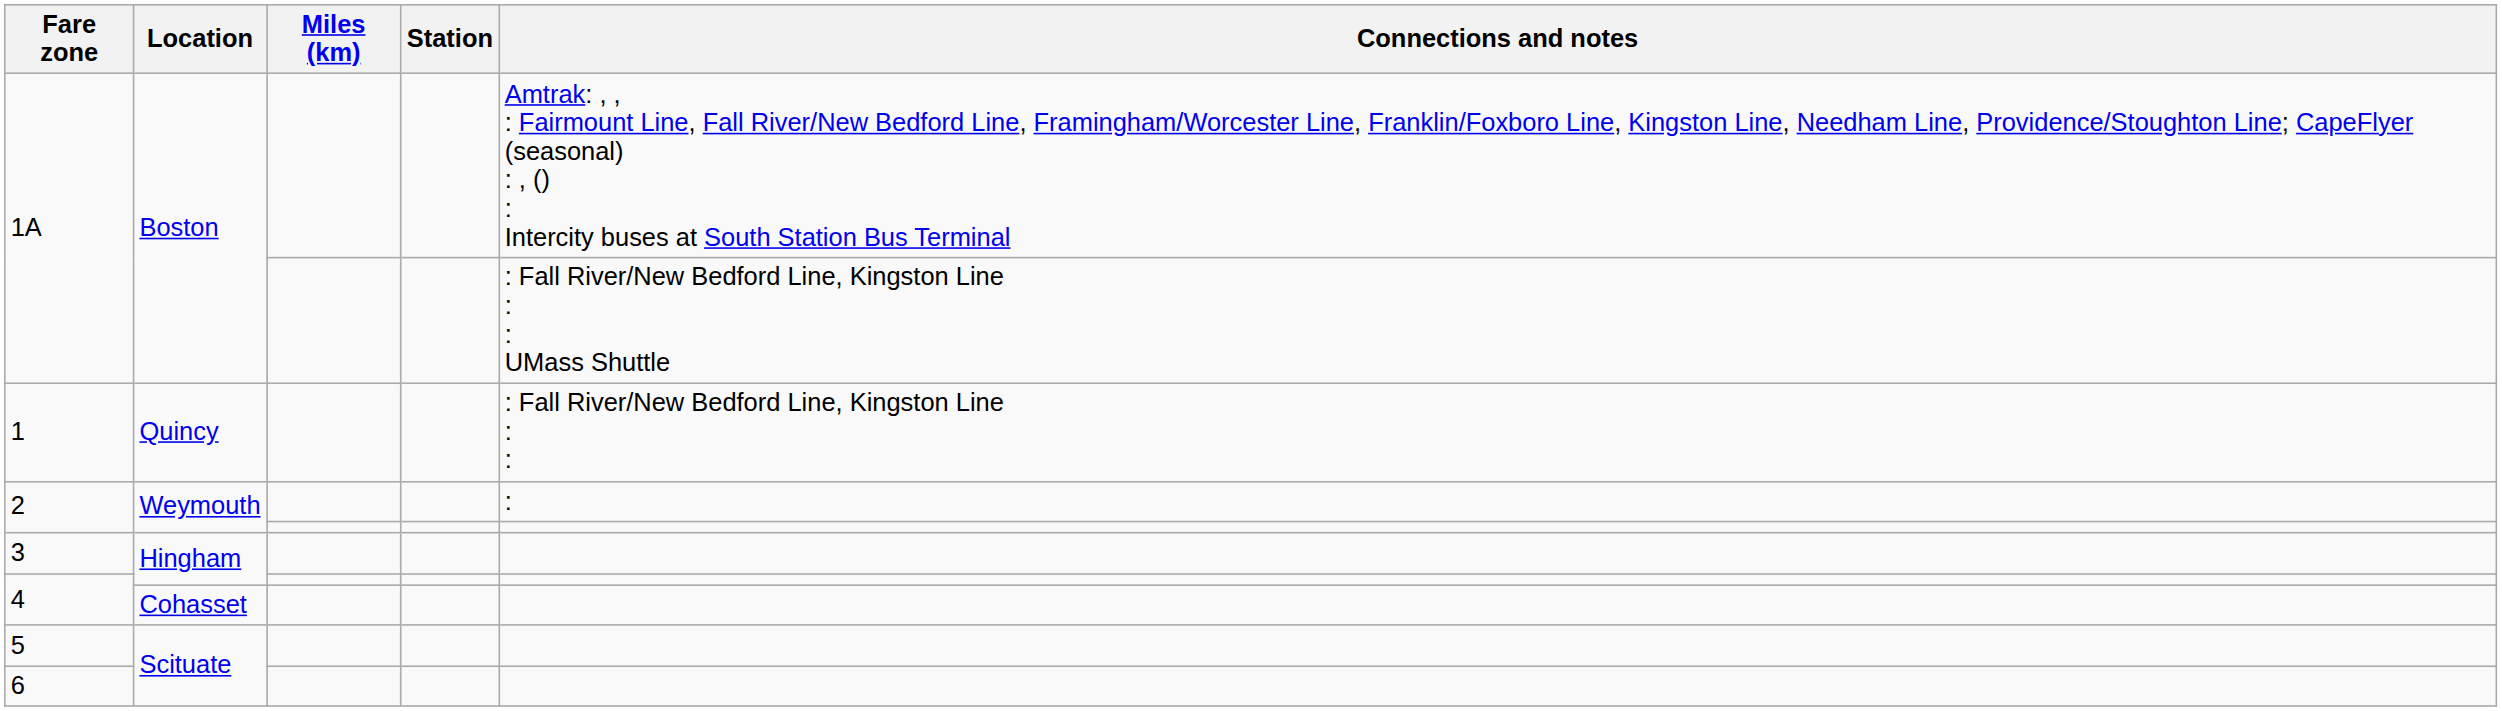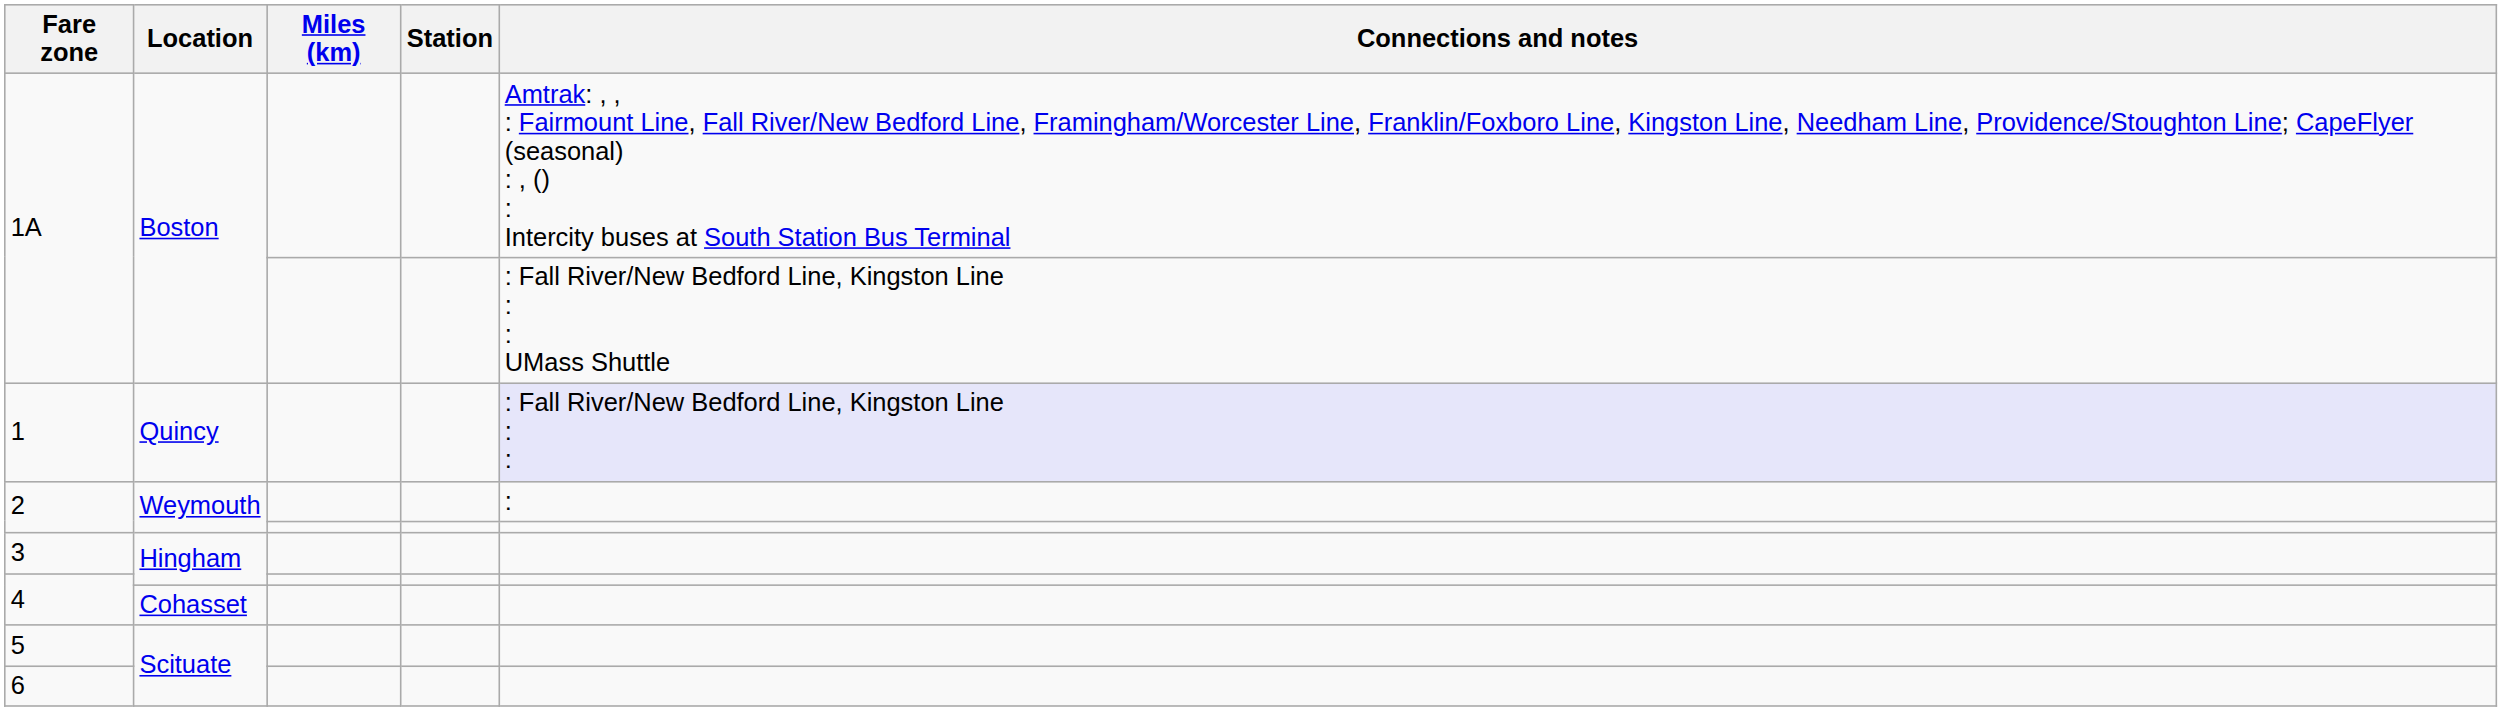1 | Connections and notes: no background -> lavender background
